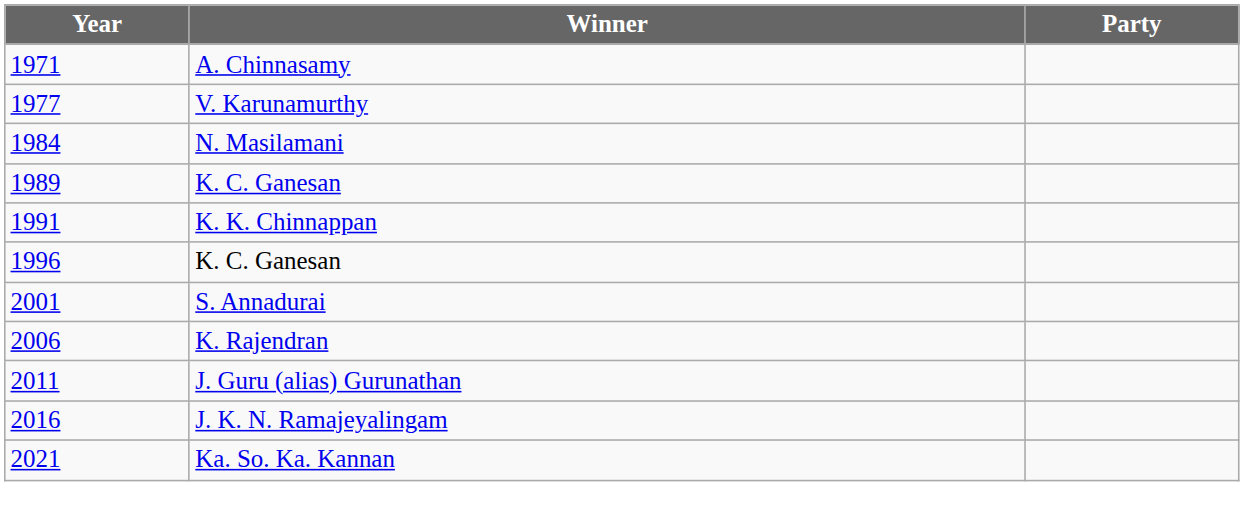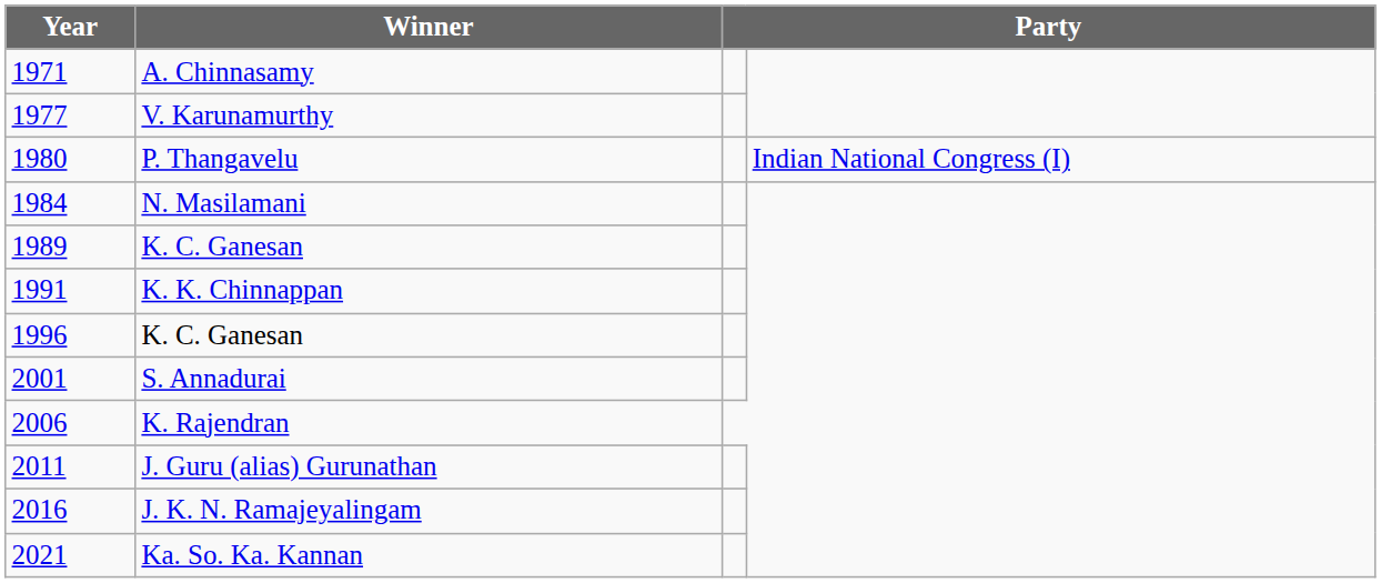+ row: 1980 | P. Thangavelu | Indian National Congress (I)
